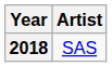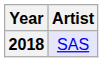2018 | Artist: no background -> lavender background
